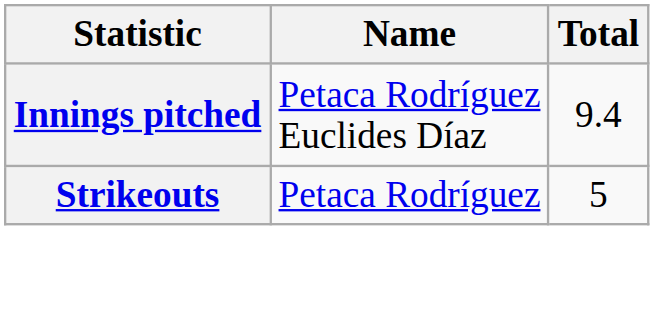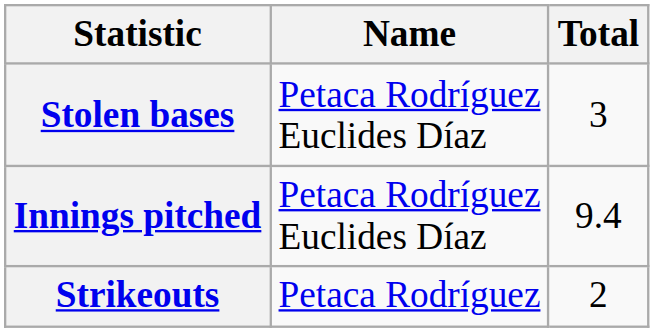+ row: Stolen bases | Petaca Rodríguez Euclides Díaz | 3
Strikeouts | Total: 5 -> 2
